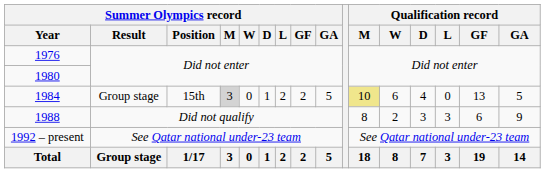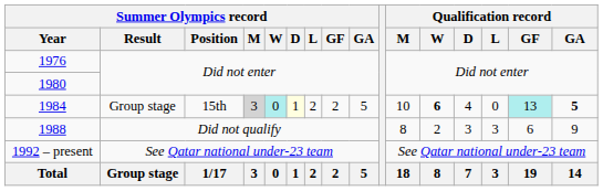1984 | Summer Olympics record / W: no background -> paleturquoise background
1984 | Summer Olympics record / D: no background -> lightyellow background
1984 | Qualification record / M: khaki background -> no background
1984 | Qualification record / W: normal -> bold
1984 | Qualification record / GF: no background -> paleturquoise background
1984 | Qualification record / GA: normal -> bold
